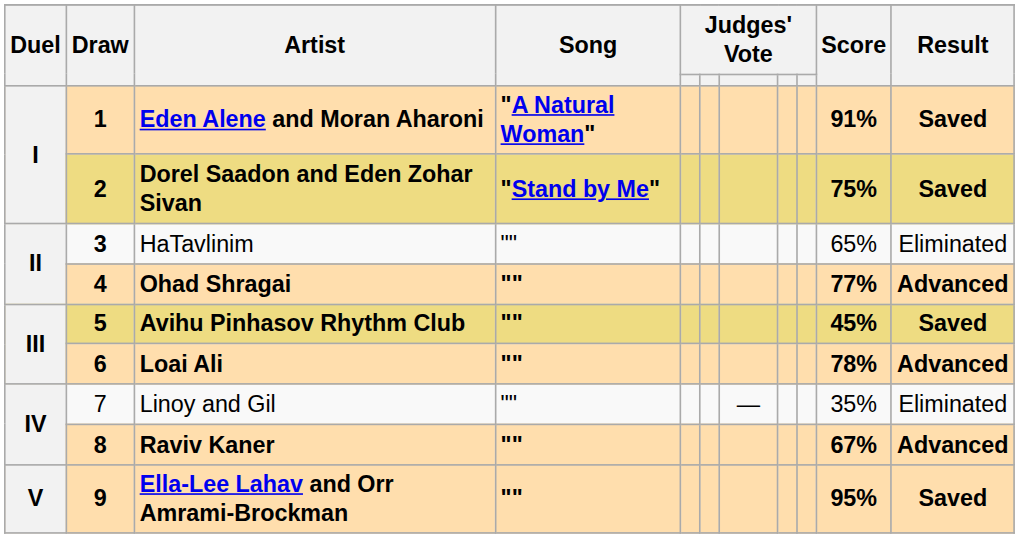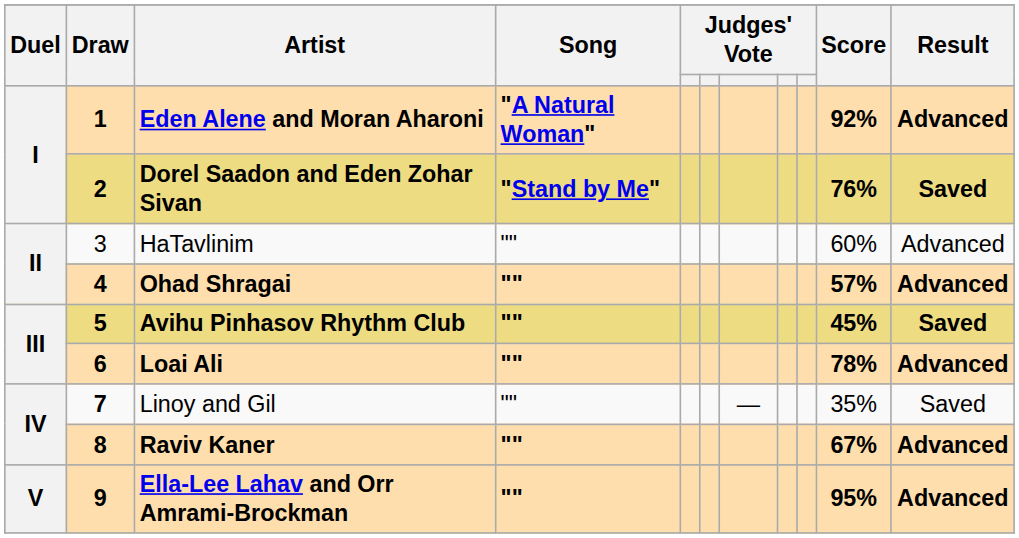Eden Alene and Moran Aharoni | Score: 91% -> 92%
Eden Alene and Moran Aharoni | Result: Saved -> Advanced
Dorel Saadon and Eden Zohar Sivan | Score: 75% -> 76%
HaTavlinim | Draw: bold -> normal
HaTavlinim | Score: 65% -> 60%
HaTavlinim | Result: Eliminated -> Advanced
Ohad Shragai | Score: 77% -> 57%
Linoy and Gil | Draw: normal -> bold
Linoy and Gil | Result: Eliminated -> Saved
Ella-Lee Lahav and Orr Amrami-Brockman | Result: Saved -> Advanced
